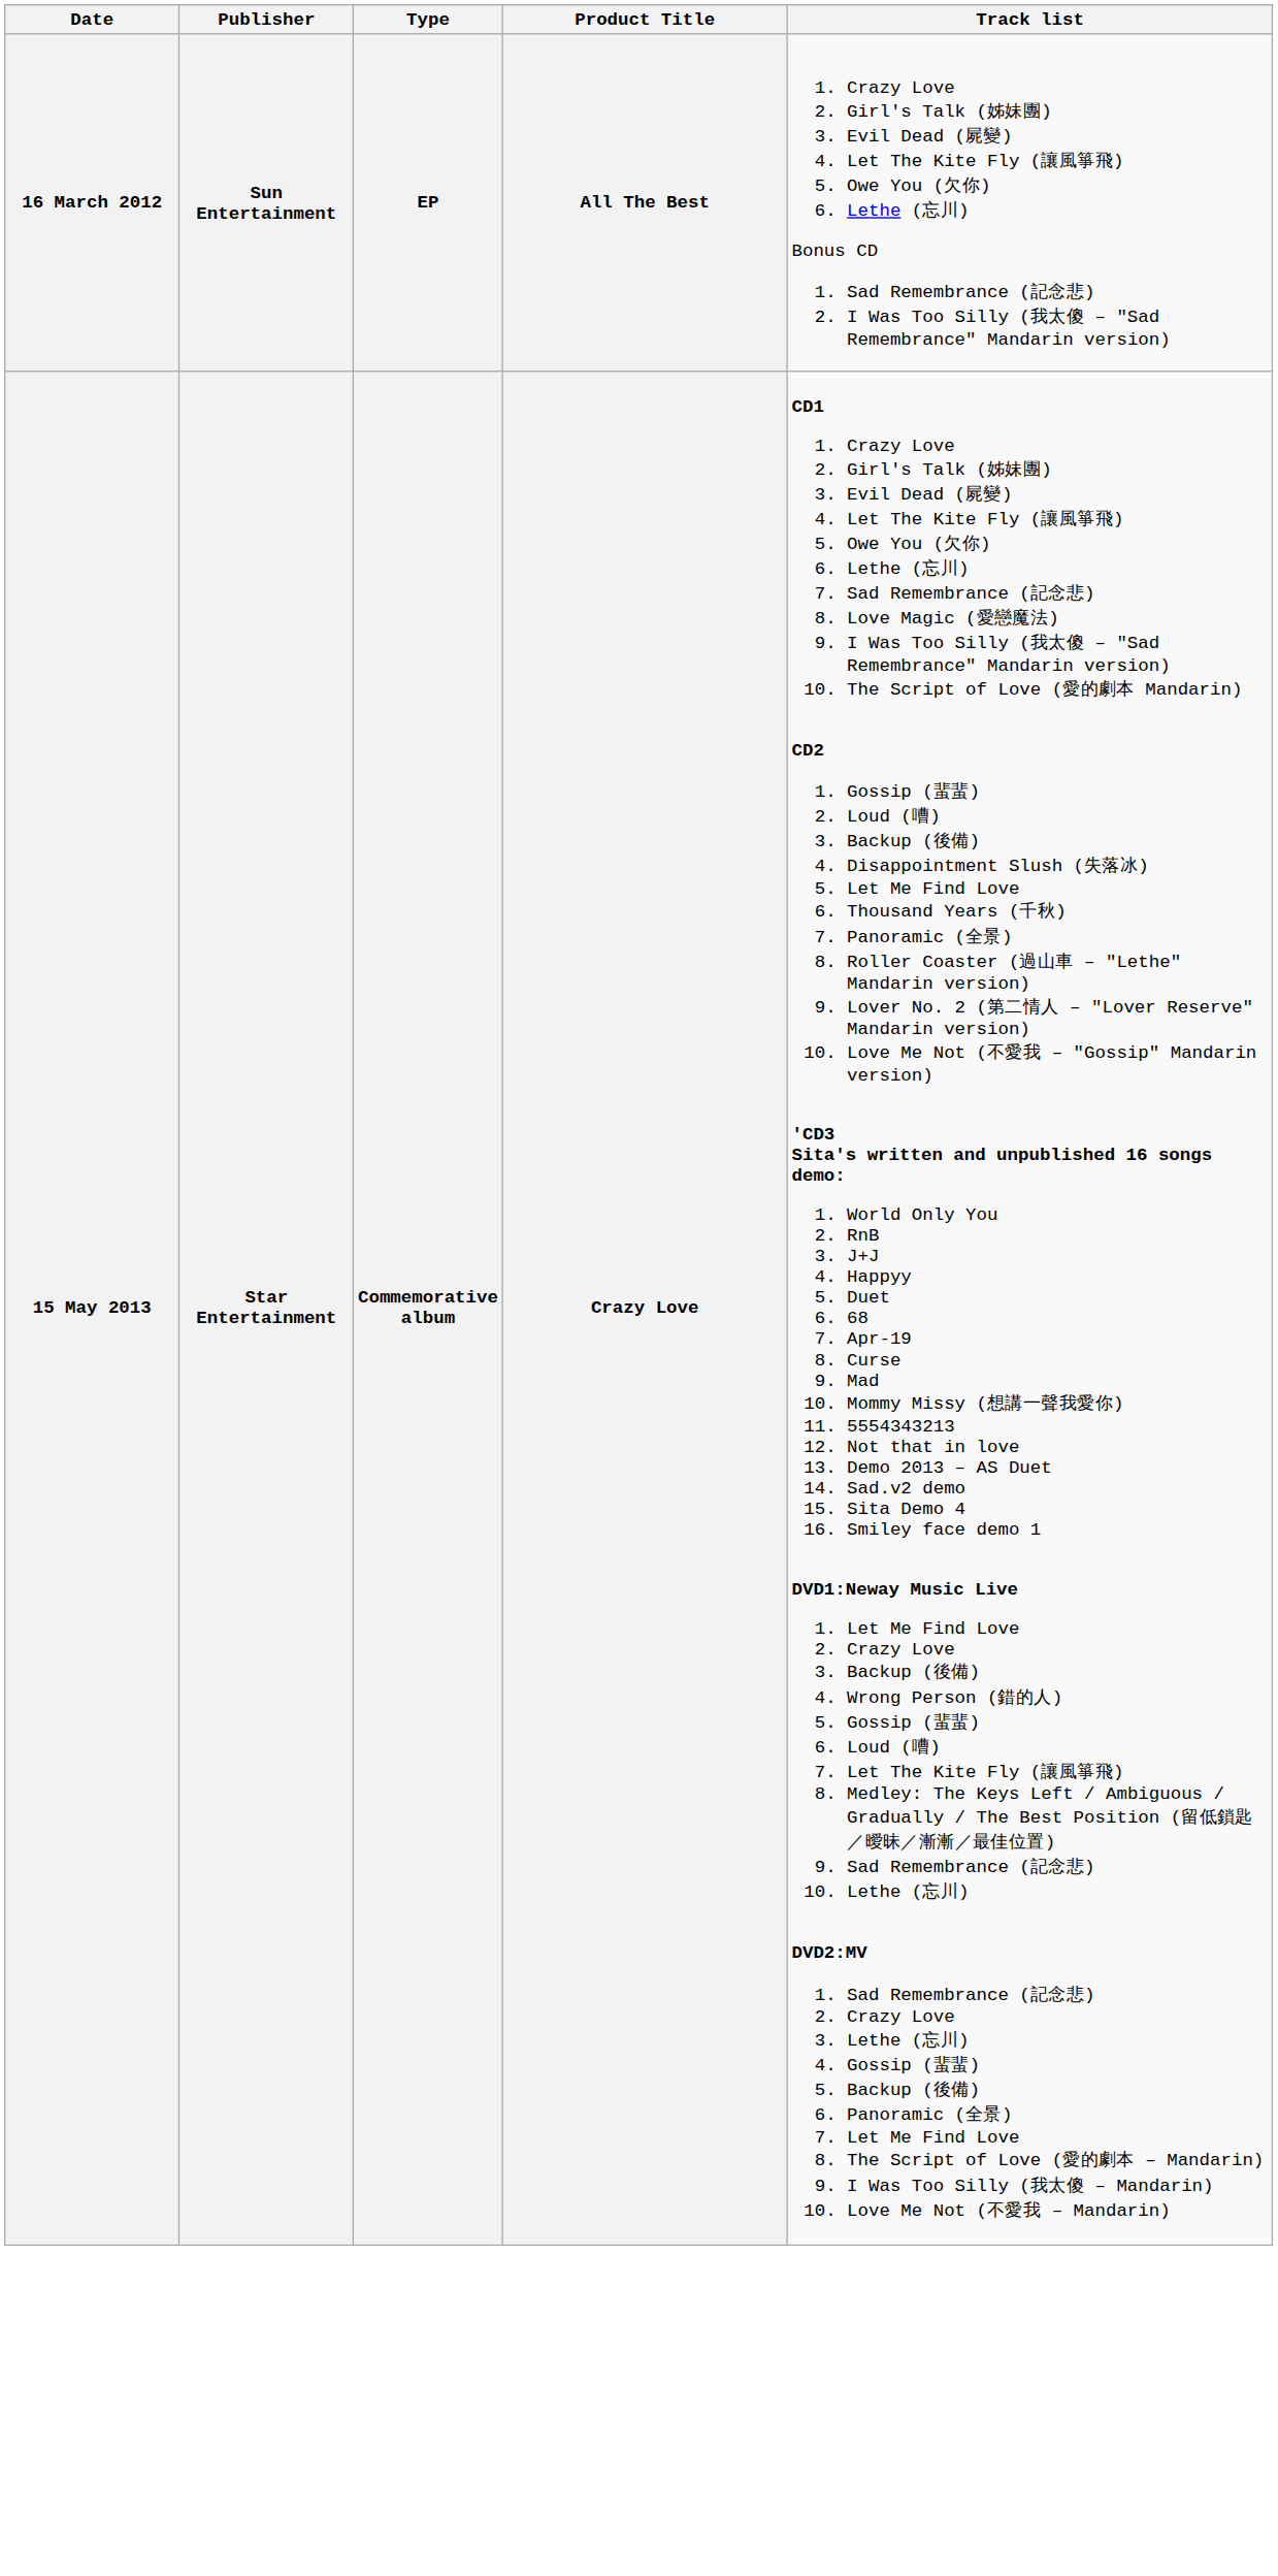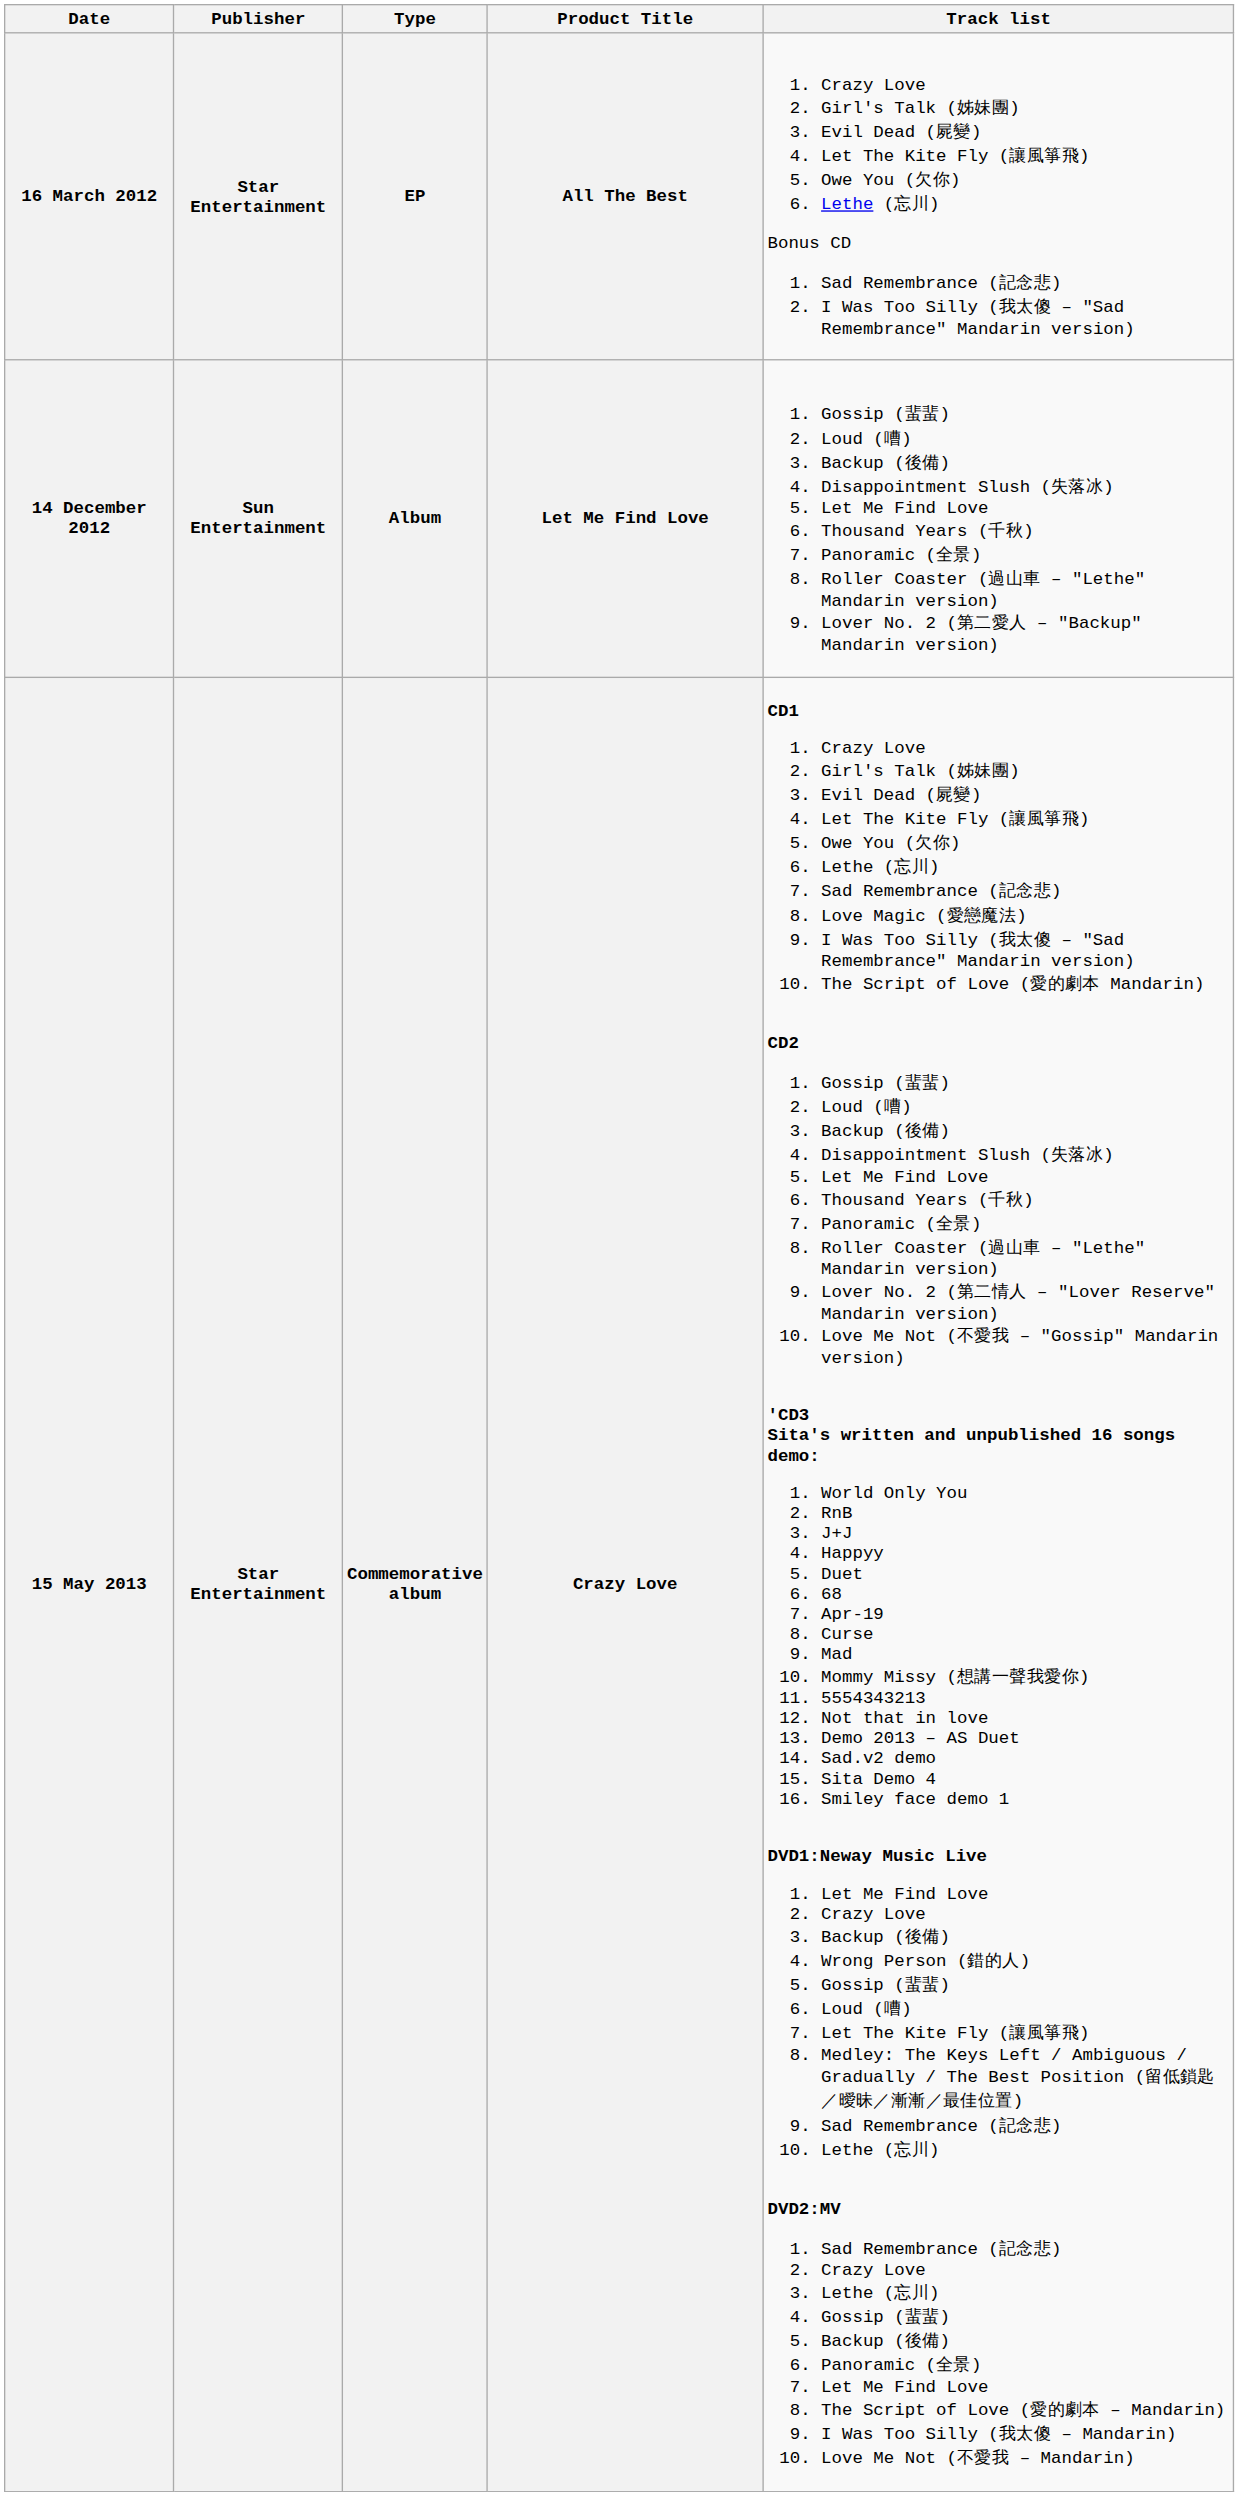16 March 2012 | Publisher: Sun Entertainment -> Star Entertainment
+ row: 14 December 2012 | Sun Entertainment | Album | Let Me Find Love | Gossip (蜚蜚) Loud (嘈) Backup (後備) Disappointment Slush (失落冰) Let Me Find Love Thousand Years (千秋) Panoramic (全景) Roller Coaster (過山車 – "Lethe" Mandarin version) Lover No. 2 (第二愛人 – "Backup" Mandarin version)
